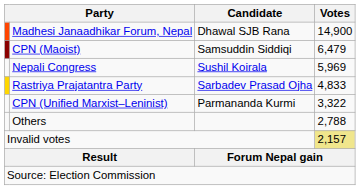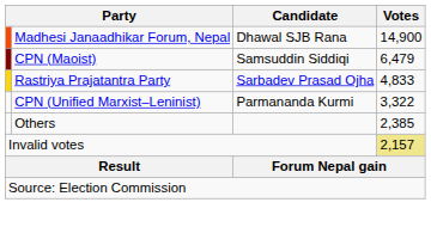- row: Nepali Congress | Sushil Koirala | 5,969
Others | Votes: 2,788 -> 2,385
